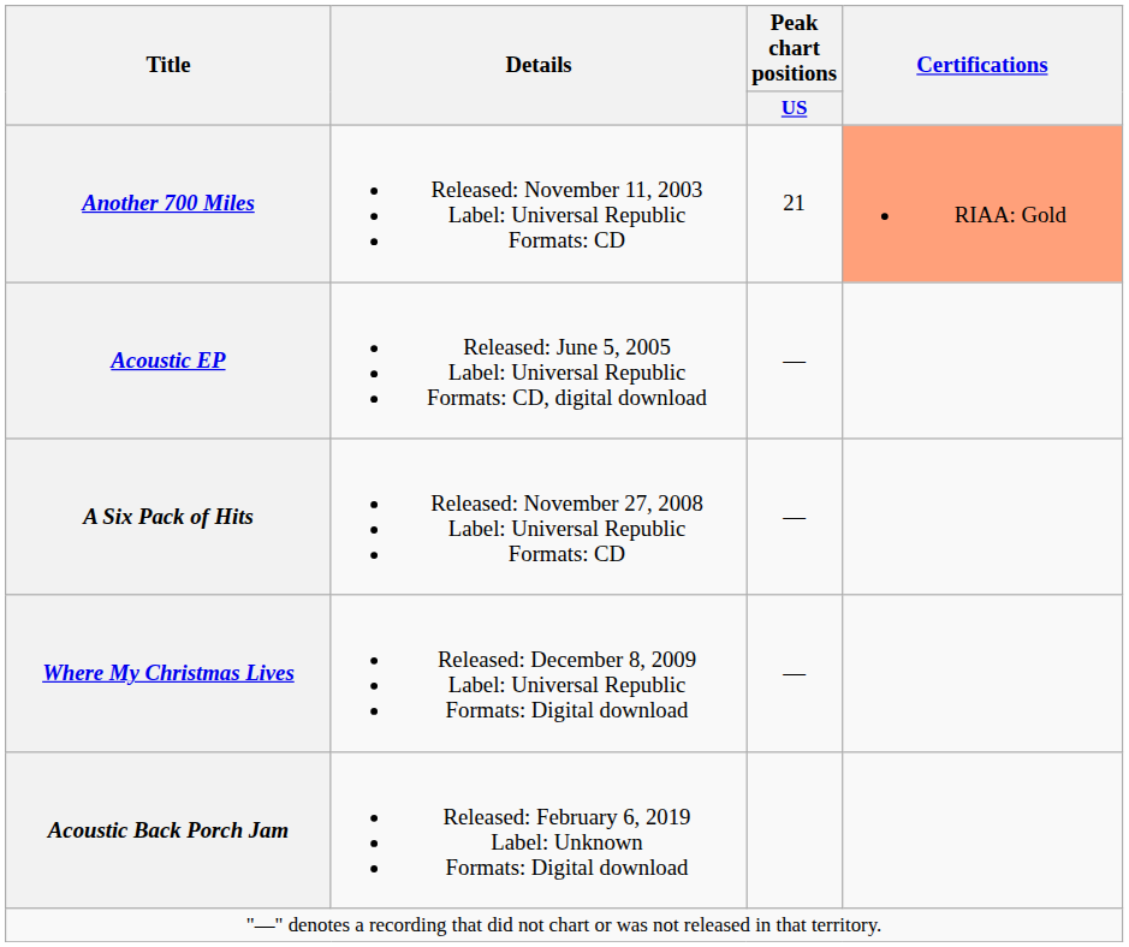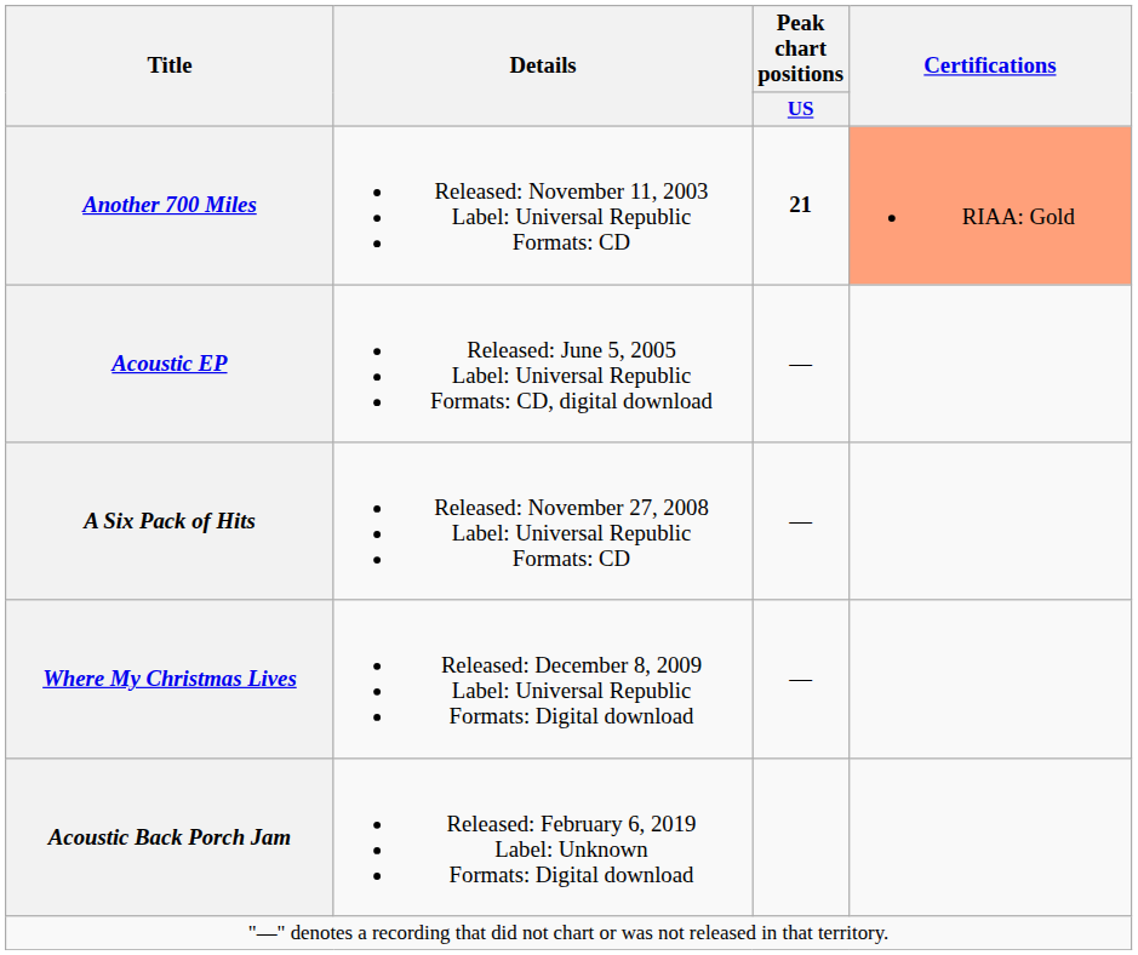Another 700 Miles | Peak chart positions / US: normal -> bold
